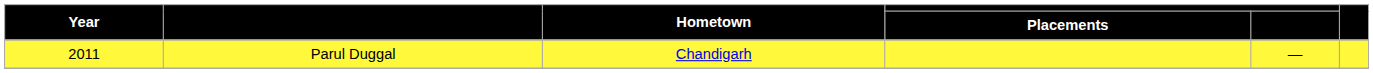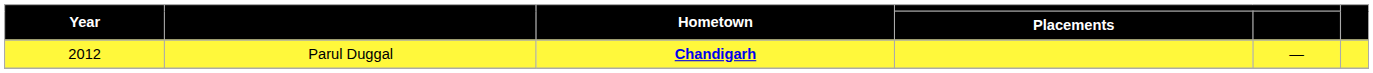Parul Duggal | Year: 2011 -> 2012
Parul Duggal | Hometown: normal -> bold
